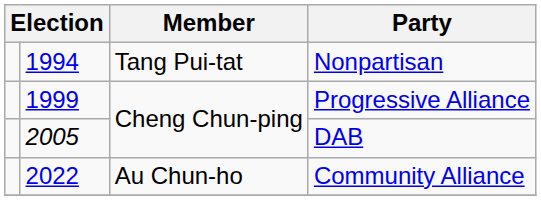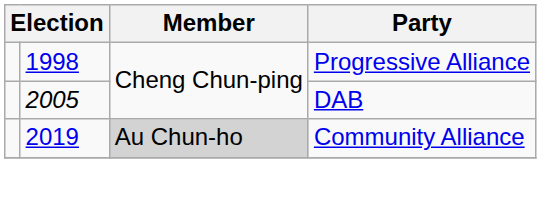- row: 1994 | Tang Pui-tat | Nonpartisan
Progressive Alliance | column 2: 1999 -> 1998
Community Alliance | column 2: 2022 -> 2019
Community Alliance | Member: no background -> lightgrey background
